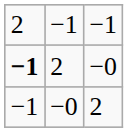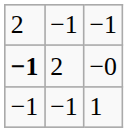row 3 | column 2: −0 -> −1
row 3 | column 3: 2 -> 1
